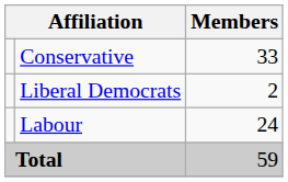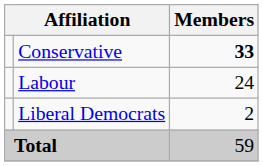Conservative | Members: normal -> bold
rows swapped: Labour <-> Liberal Democrats
